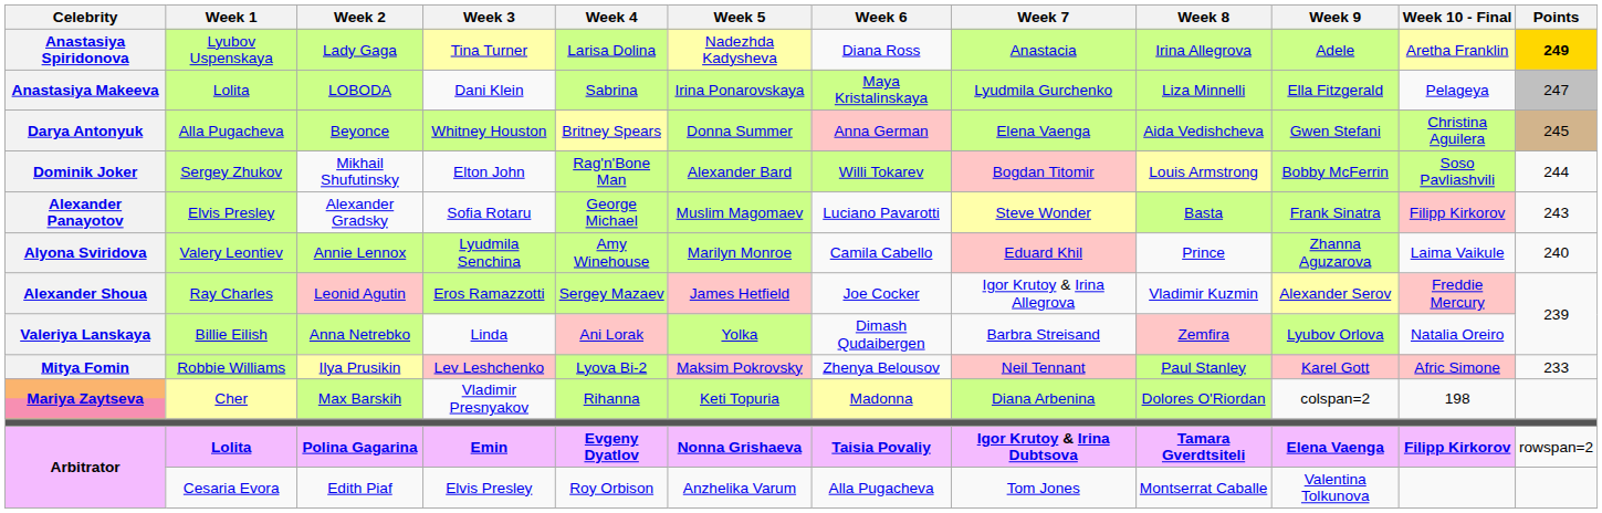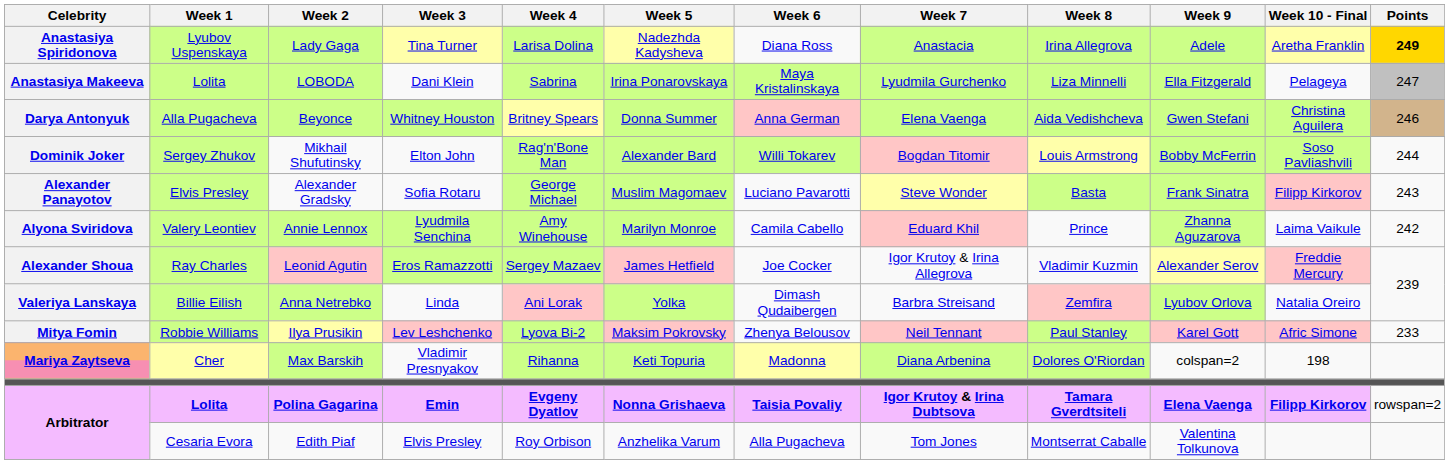Darya Antonyuk | Points: 245 -> 246
Alyona Sviridova | Points: 240 -> 242
